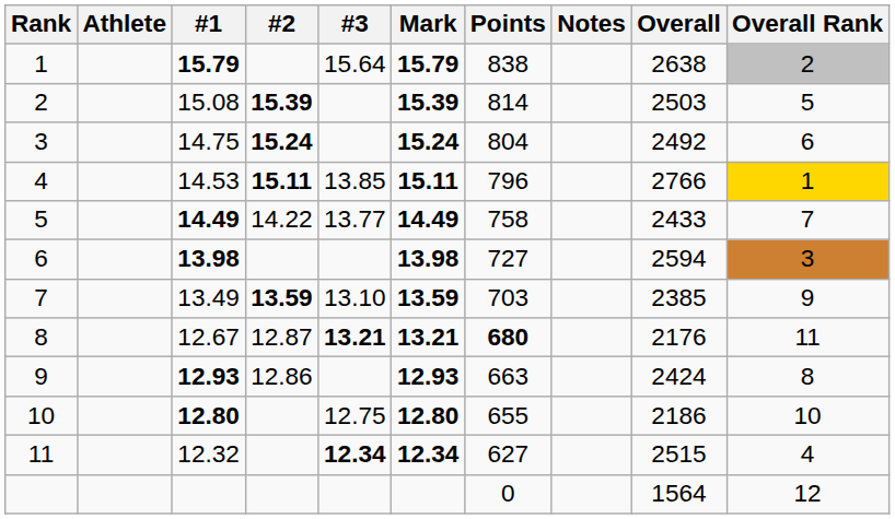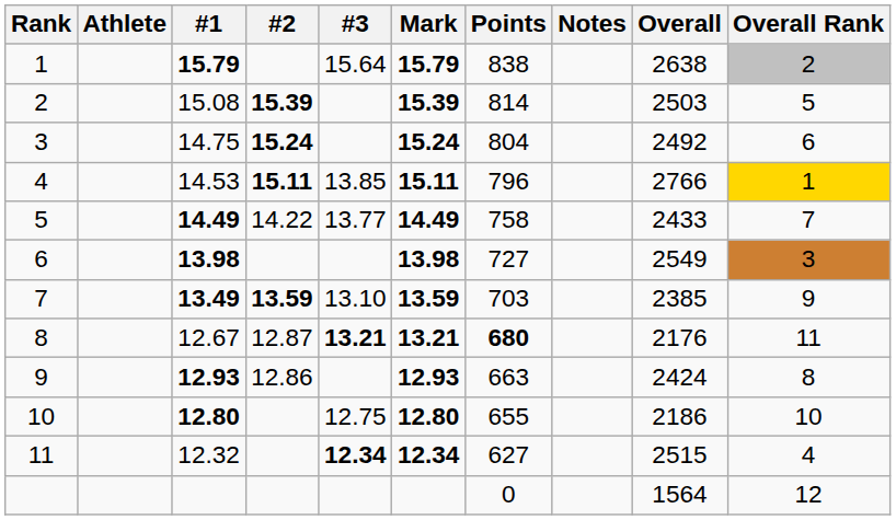row 7 | Overall: 2594 -> 2549
row 8 | #1: normal -> bold
